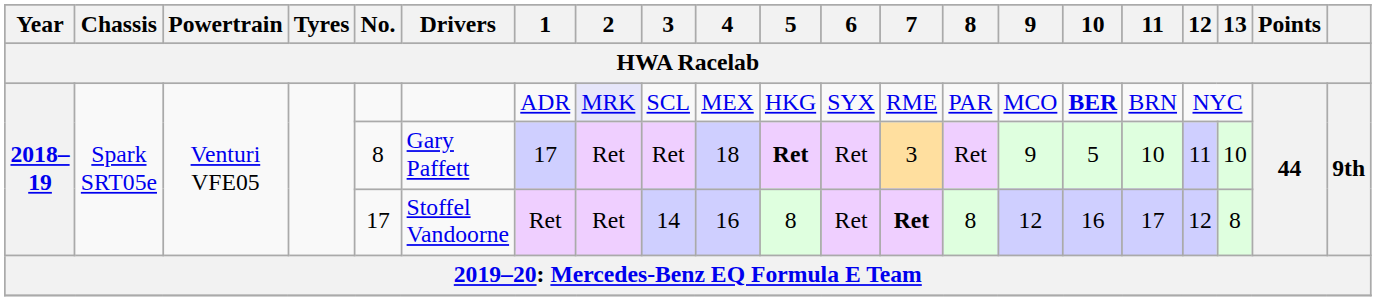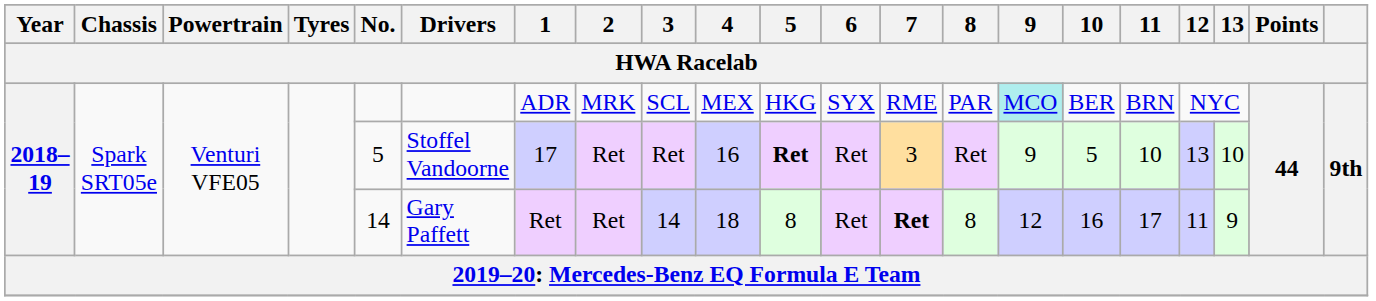row 3 | 2: lavender background -> no background
row 3 | 9: no background -> paleturquoise background
row 3 | 10: bold -> normal
row 4 | No.: 8 -> 5
row 4 | Drivers: Gary Paffett -> Stoffel Vandoorne
row 4 | 4: 18 -> 16
row 4 | 12: 11 -> 13
row 5 | No.: 17 -> 14
row 5 | Drivers: Stoffel Vandoorne -> Gary Paffett
row 5 | 4: 16 -> 18
row 5 | 12: 12 -> 11
row 5 | 13: 8 -> 9
